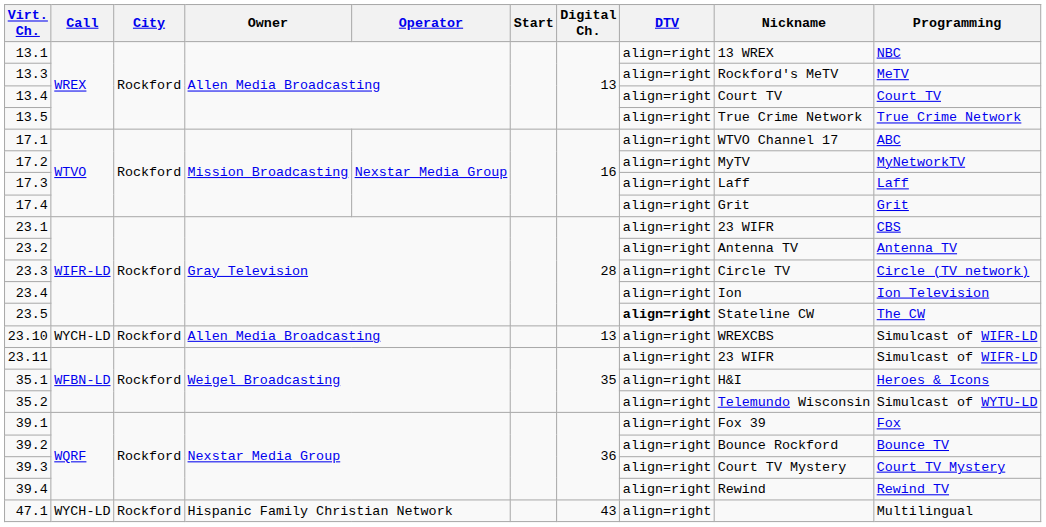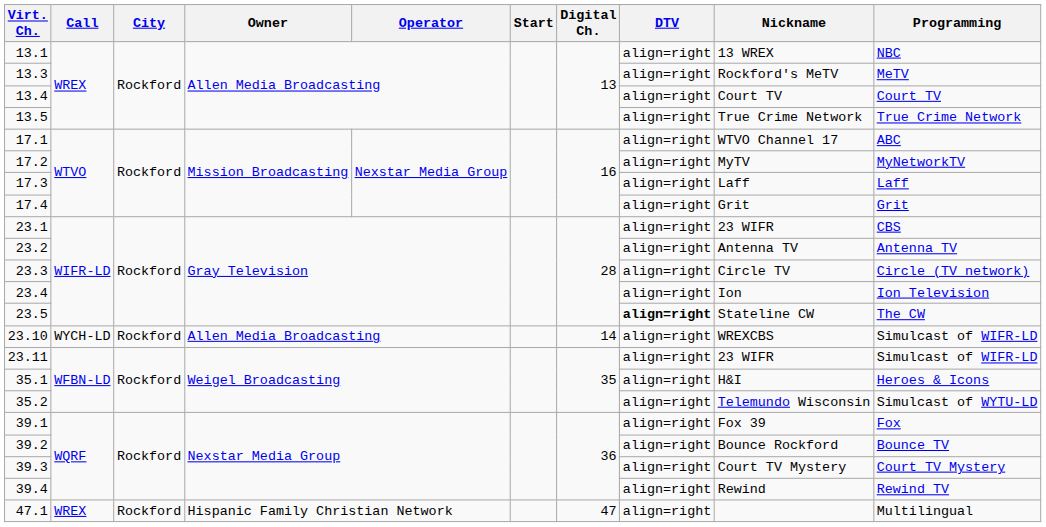23.10 | Digital Ch.: 13 -> 14
47.1 | Call: WYCH-LD -> WREX
47.1 | Digital Ch.: 43 -> 47
